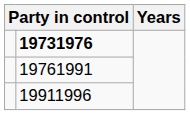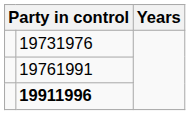19731976 | column 2: bold -> normal
19911996 | column 2: normal -> bold
